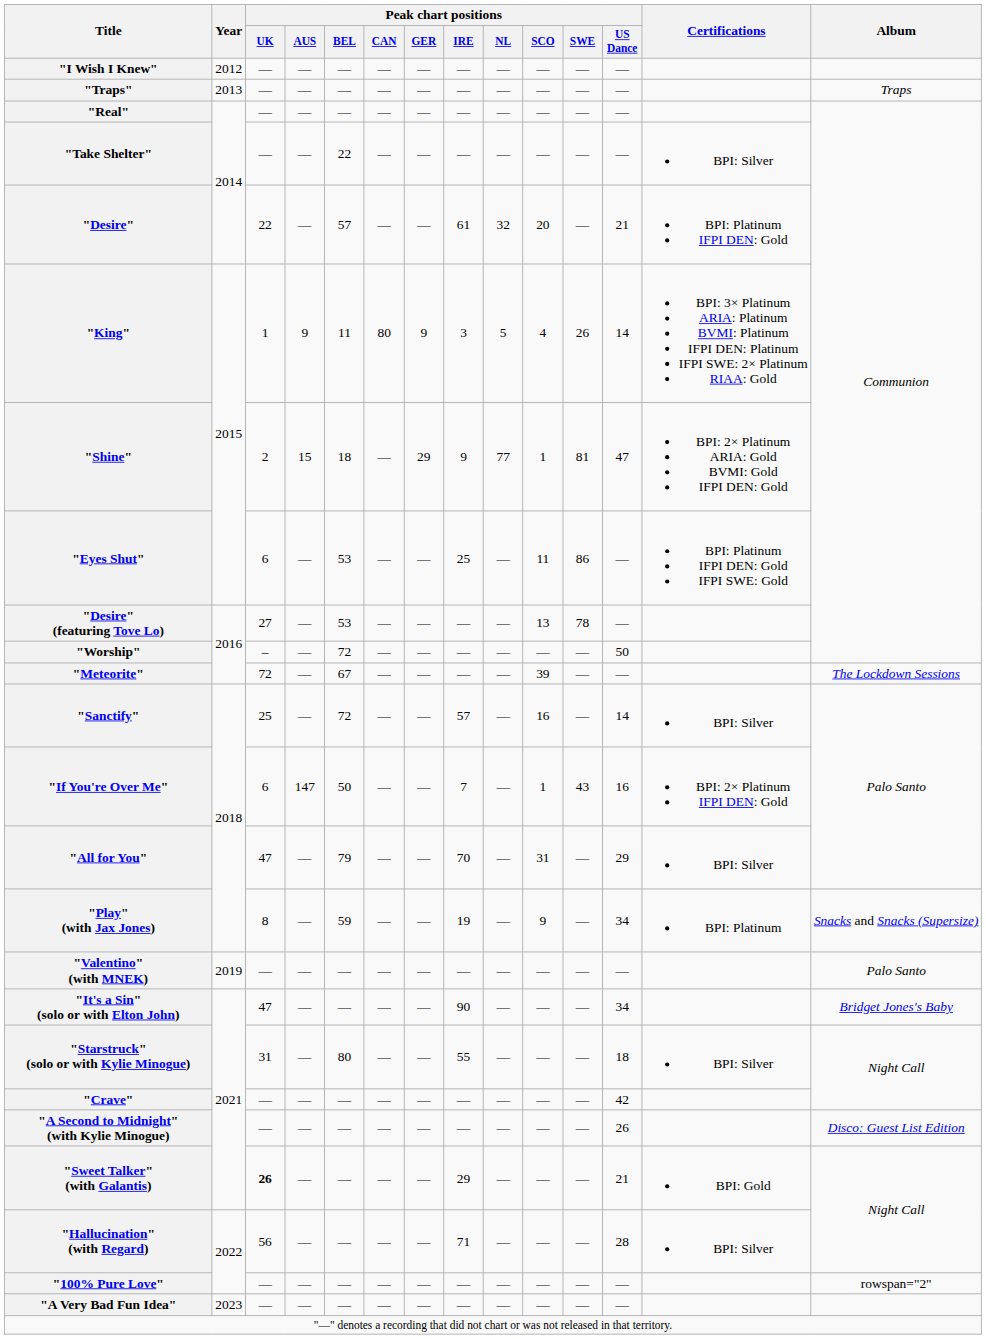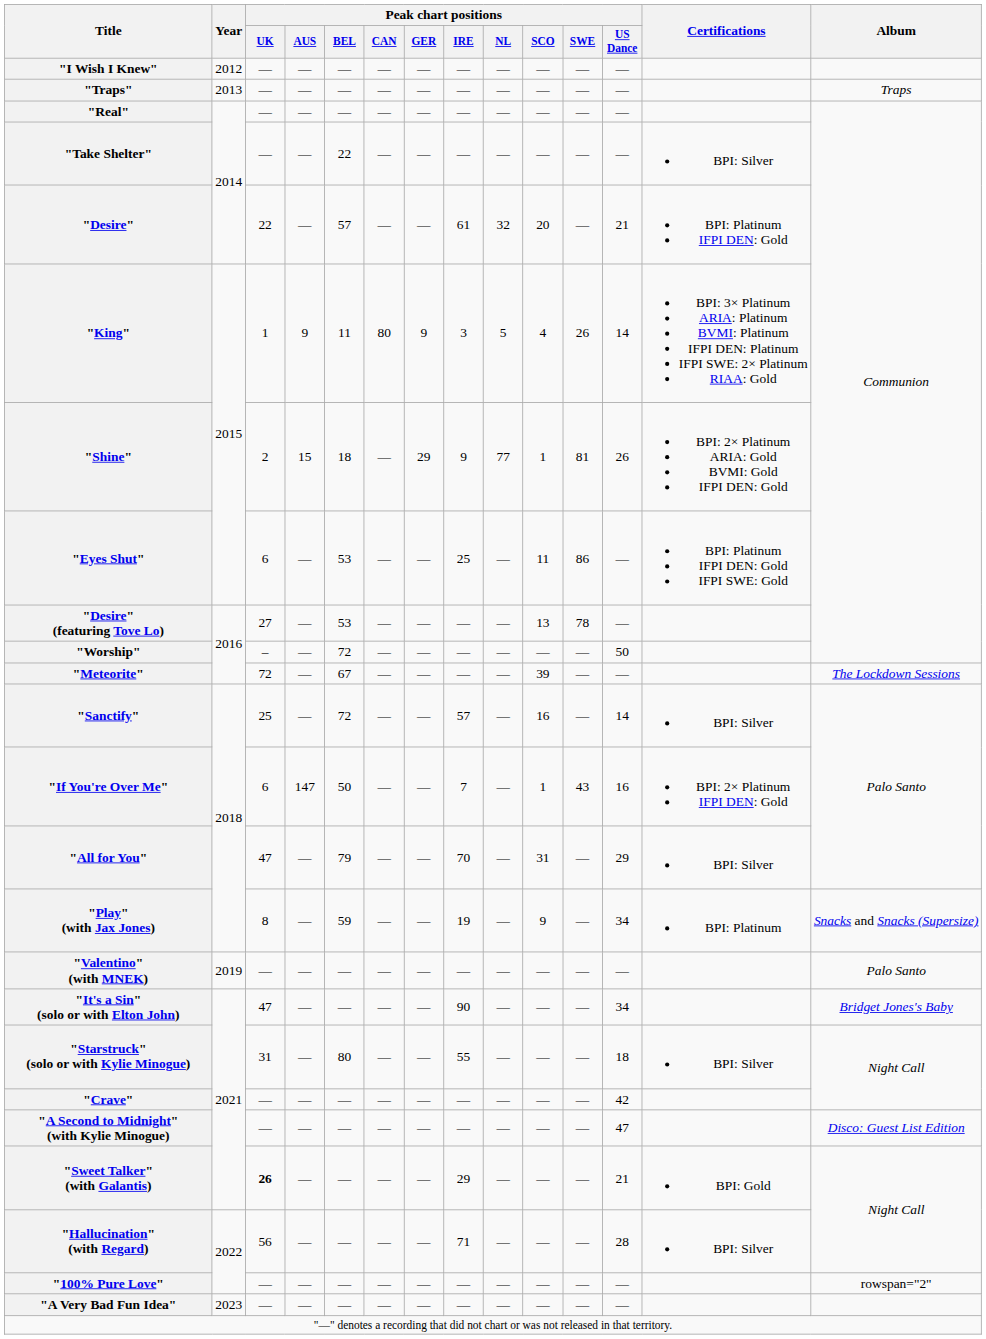"Shine" | Peak chart positions / US Dance: 47 -> 26
"A Second to Midnight" (with Kylie Minogue) | Peak chart positions / US Dance: 26 -> 47
